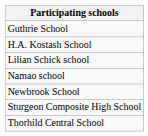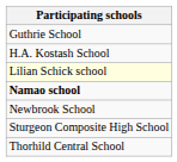row 4 | column 1: no background -> lightyellow background
row 5 | column 1: normal -> bold
